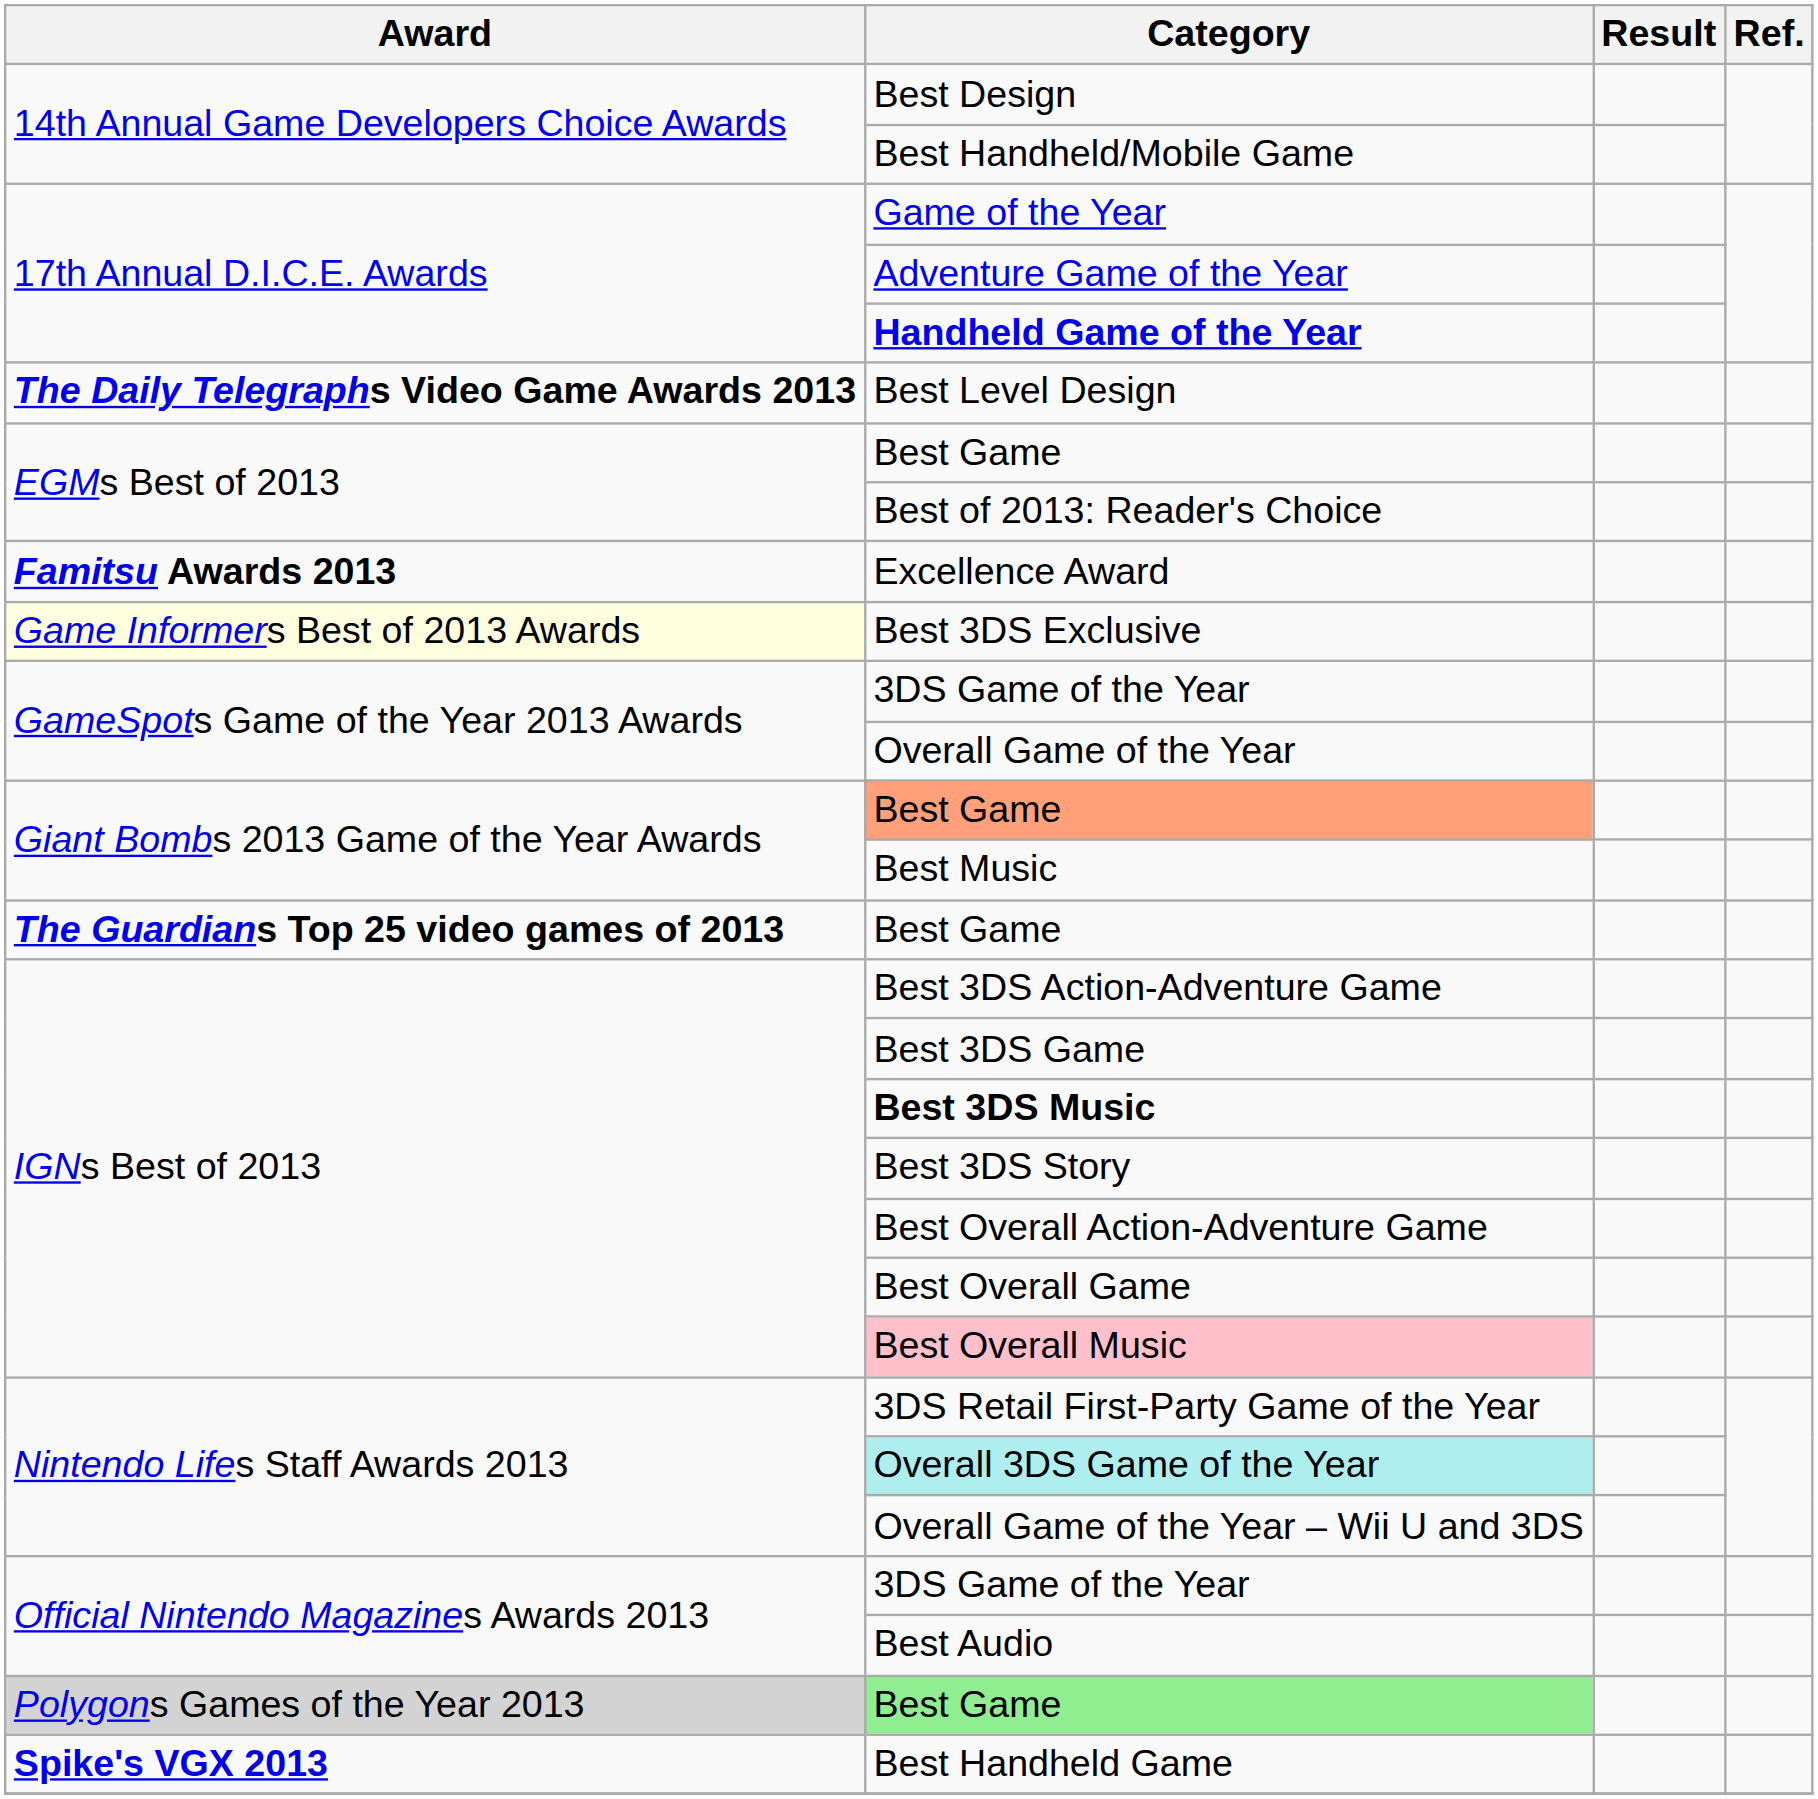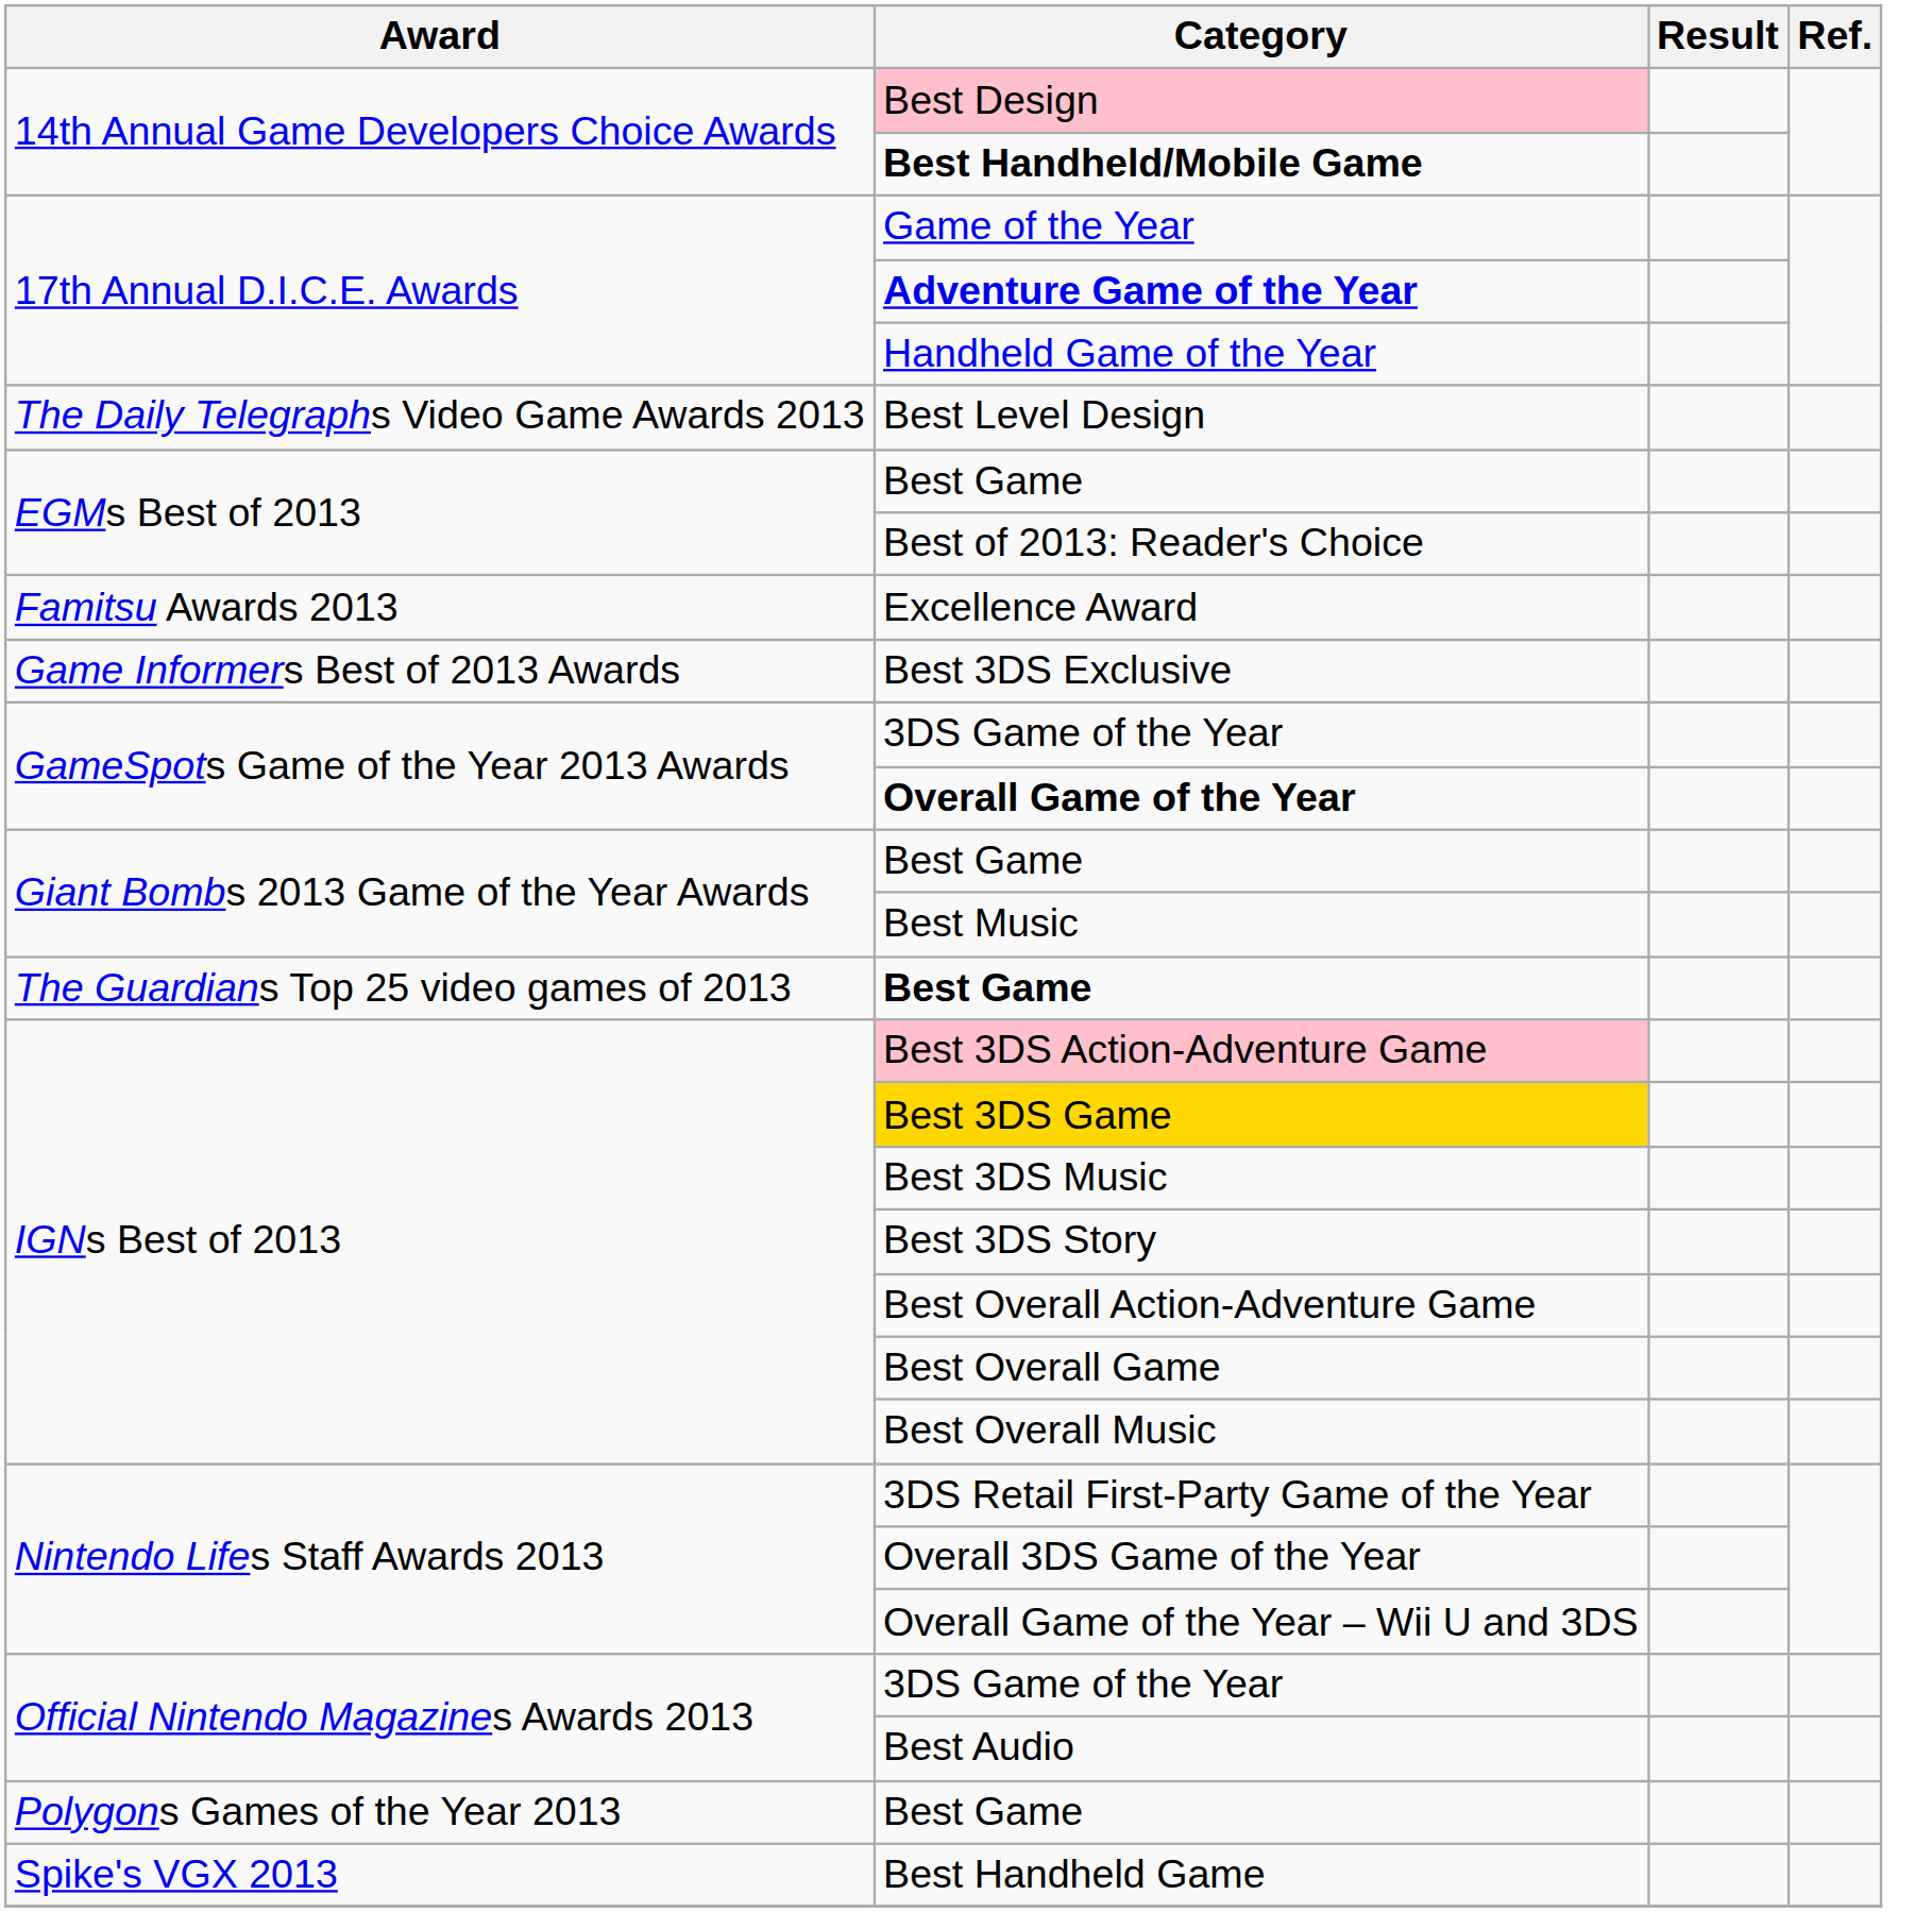Best Design | Category: no background -> pink background
Best Handheld/Mobile Game | Category: normal -> bold
Adventure Game of the Year | Category: normal -> bold
Handheld Game of the Year | Category: bold -> normal
Best Level Design | Award: bold -> normal
Excellence Award | Award: bold -> normal
Best 3DS Exclusive | Award: lightyellow background -> no background
Overall Game of the Year | Category: normal -> bold
Giant Bombs 2013 Game of the Year Awards / Best Game | Category: lightsalmon background -> no background
The Guardians Top 25 video games of 2013 / Best Game | Award: bold -> normal
The Guardians Top 25 video games of 2013 / Best Game | Category: normal -> bold
Best 3DS Action-Adventure Game | Category: no background -> pink background
Best 3DS Game | Category: no background -> gold background
Best 3DS Music | Category: bold -> normal
Best Overall Music | Category: pink background -> no background
Overall 3DS Game of the Year | Category: paleturquoise background -> no background
Polygons Games of the Year 2013 / Best Game | Award: lightgrey background -> no background
Polygons Games of the Year 2013 / Best Game | Category: lightgreen background -> no background
Best Handheld Game | Award: bold -> normal
